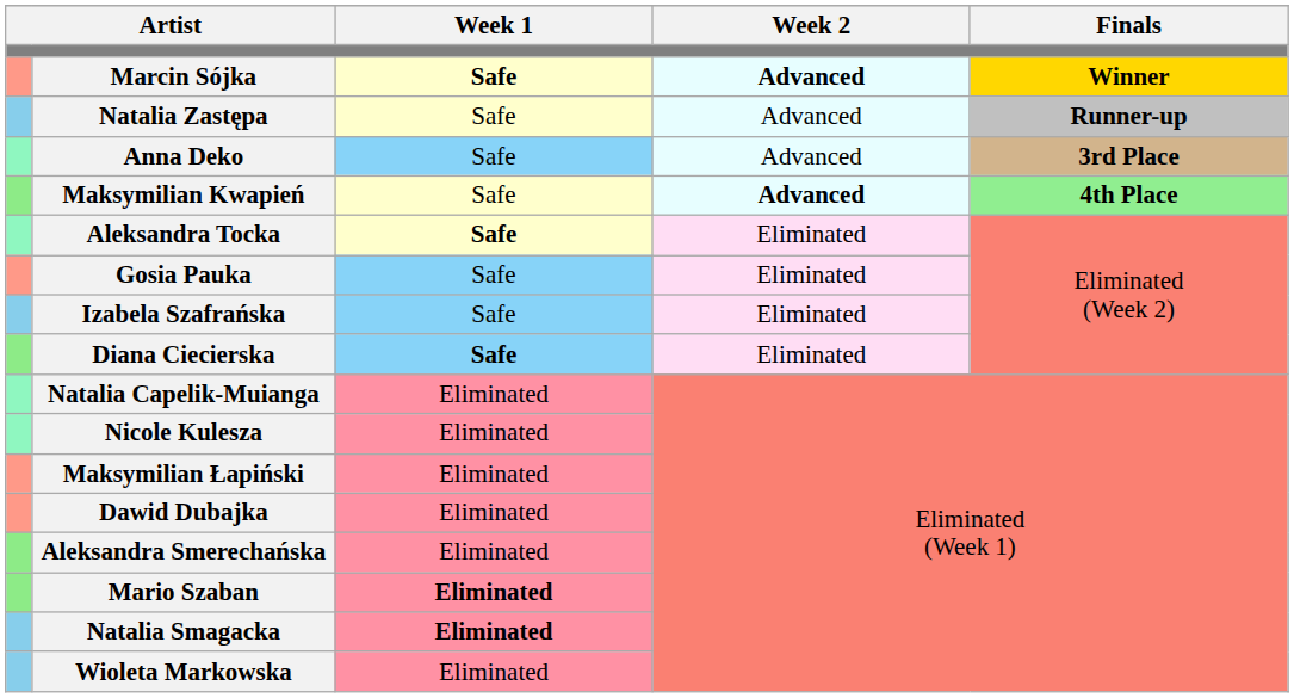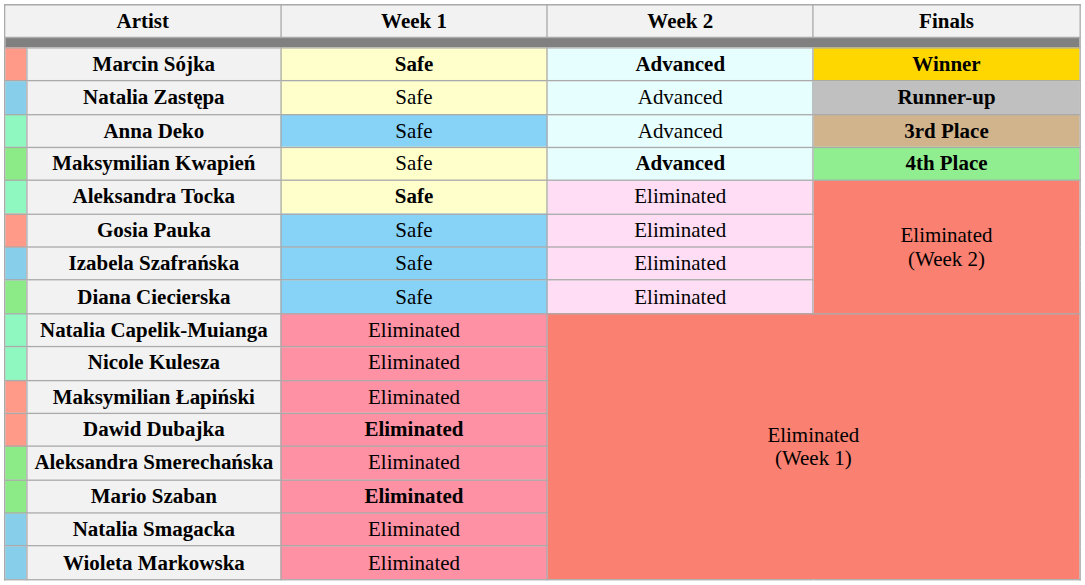Diana Ciecierska | Week 1: bold -> normal
Dawid Dubajka | Week 1: normal -> bold
Natalia Smagacka | Week 1: bold -> normal
